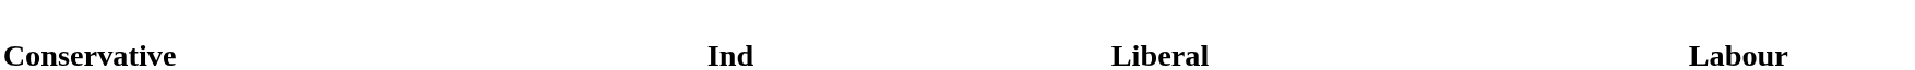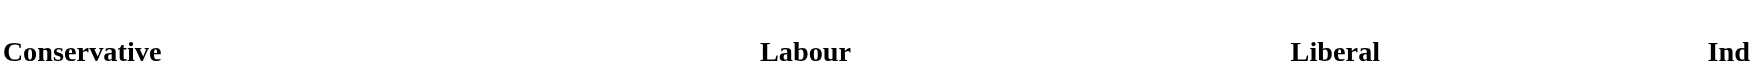columns swapped: 18 <-> 1
